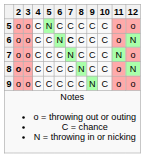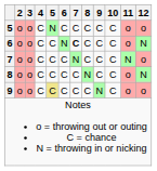row 5 | 2: bold -> normal
row 6 | 5: no background -> khaki background
